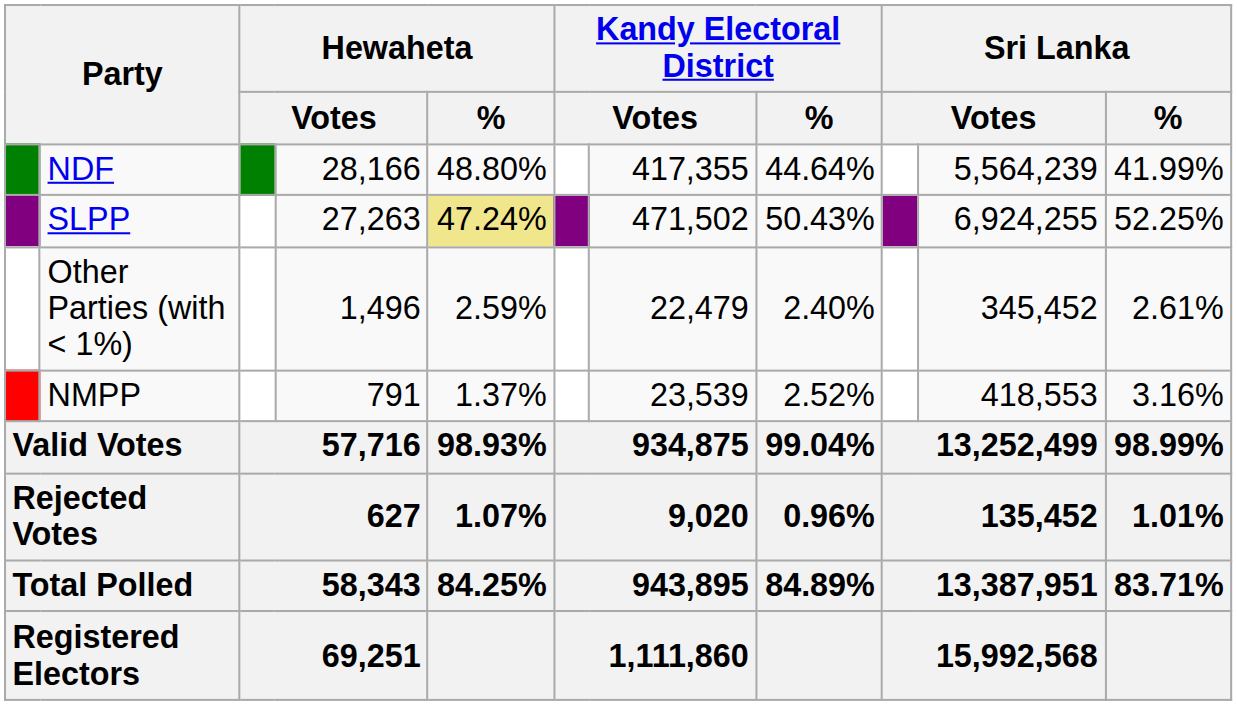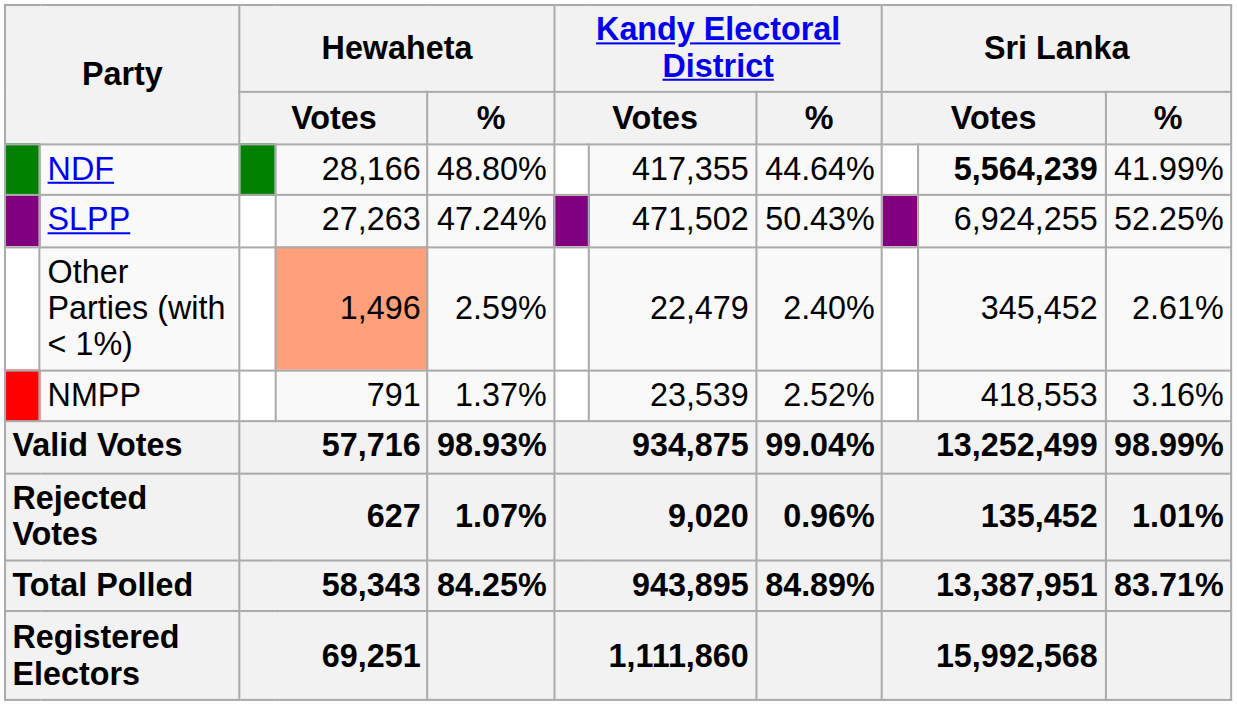NDF | column 10: normal -> bold
SLPP | Hewaheta / %: khaki background -> no background
Other Parties (with < 1%) | column 4: no background -> lightsalmon background
